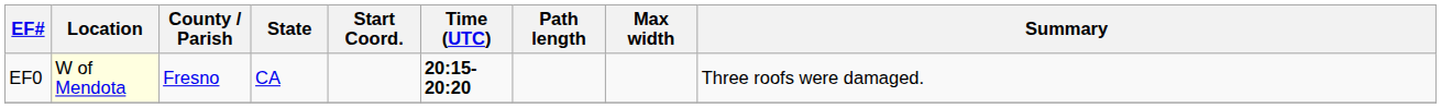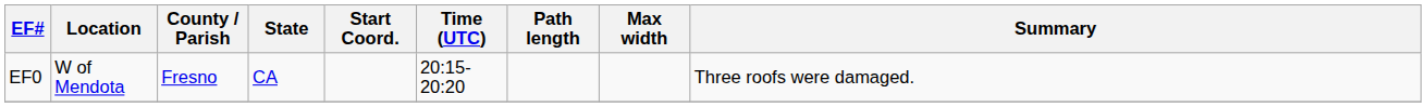EF0 | Location: lightyellow background -> no background
EF0 | Time (UTC): bold -> normal
